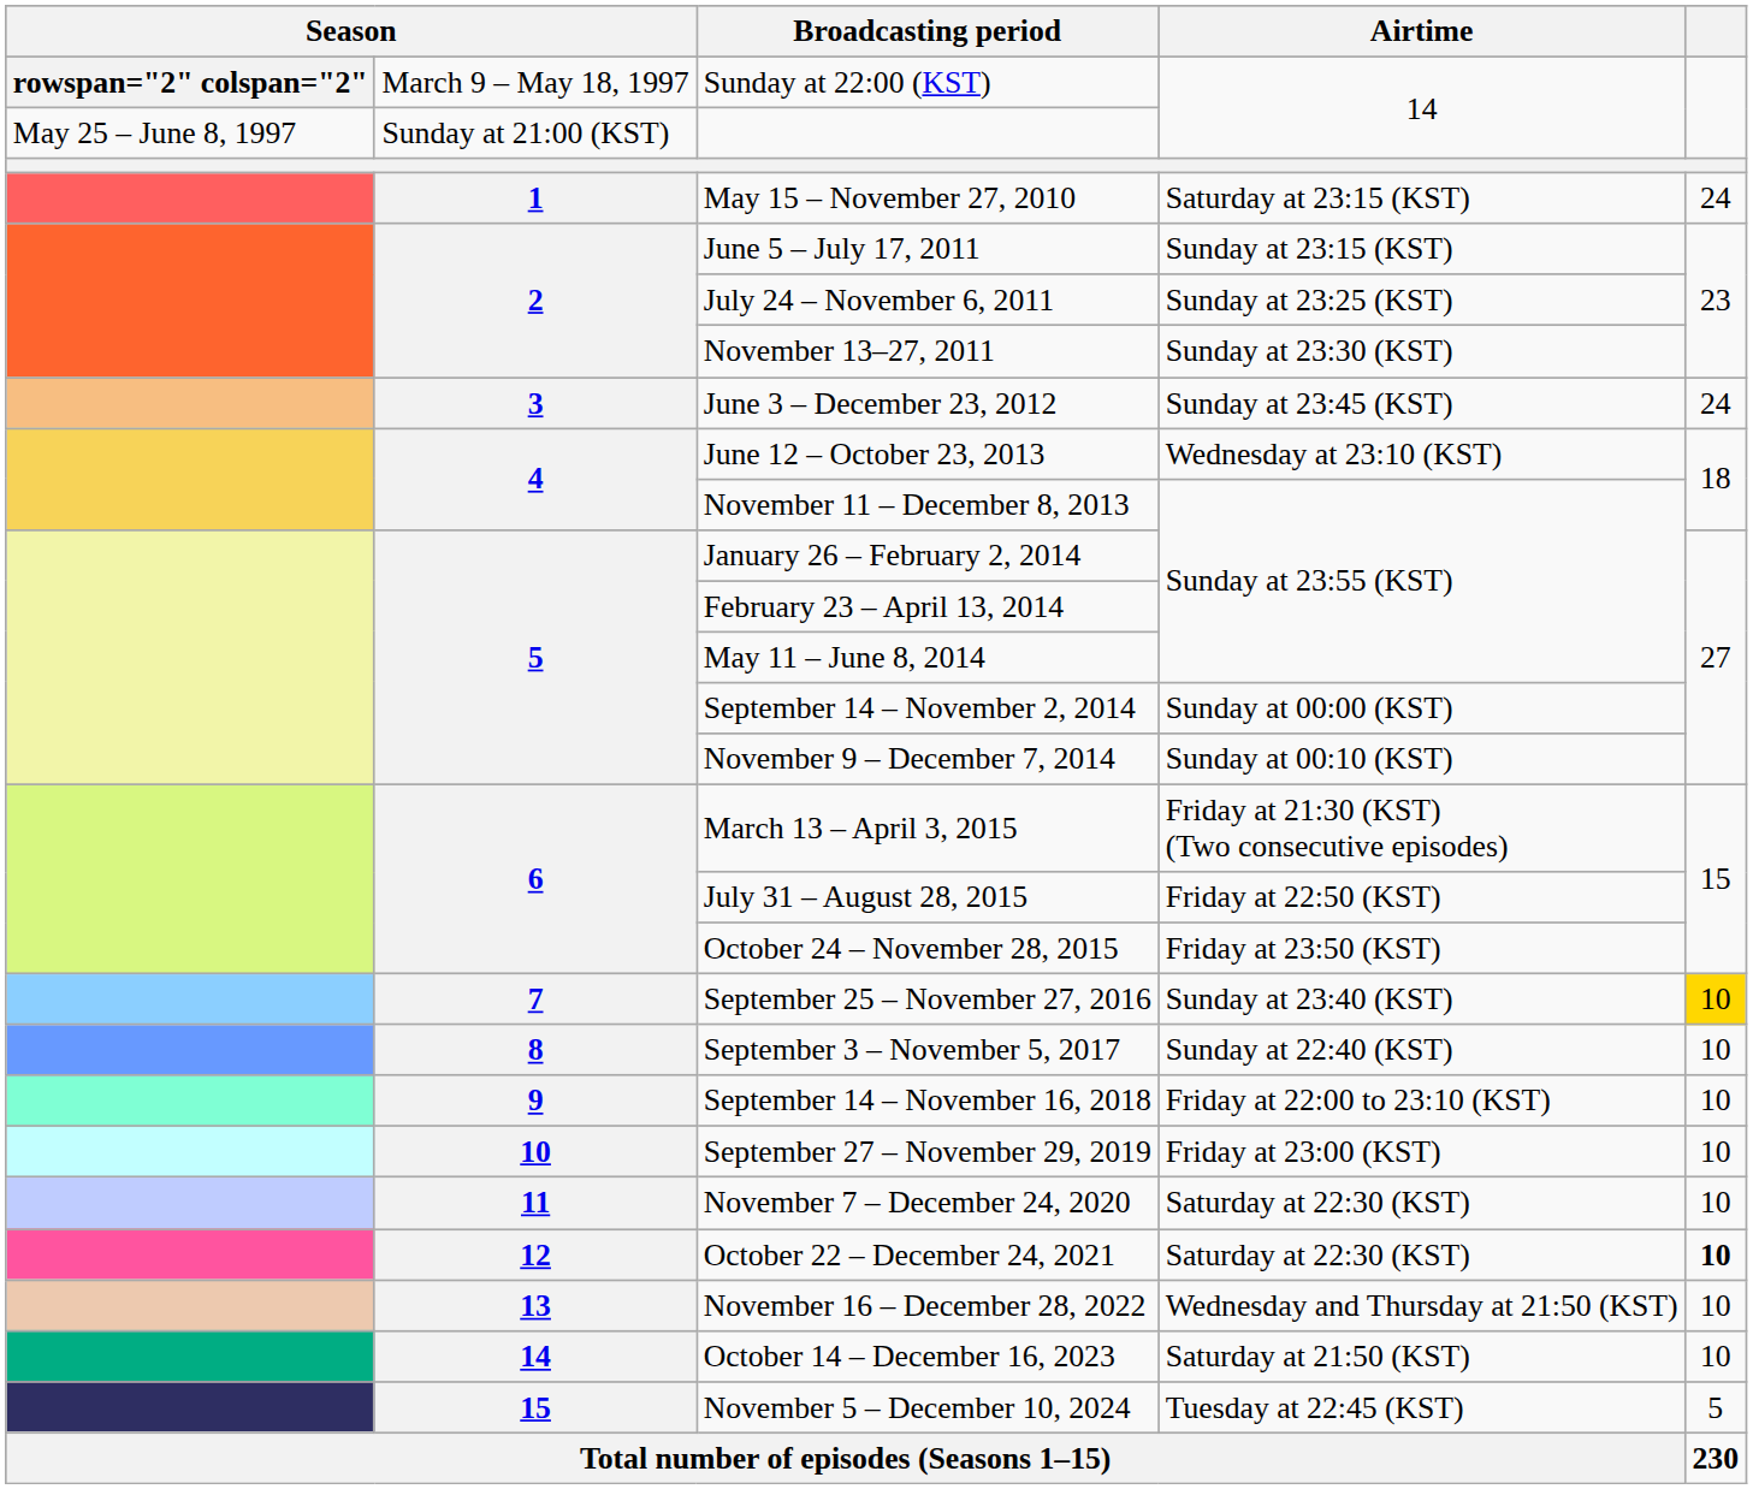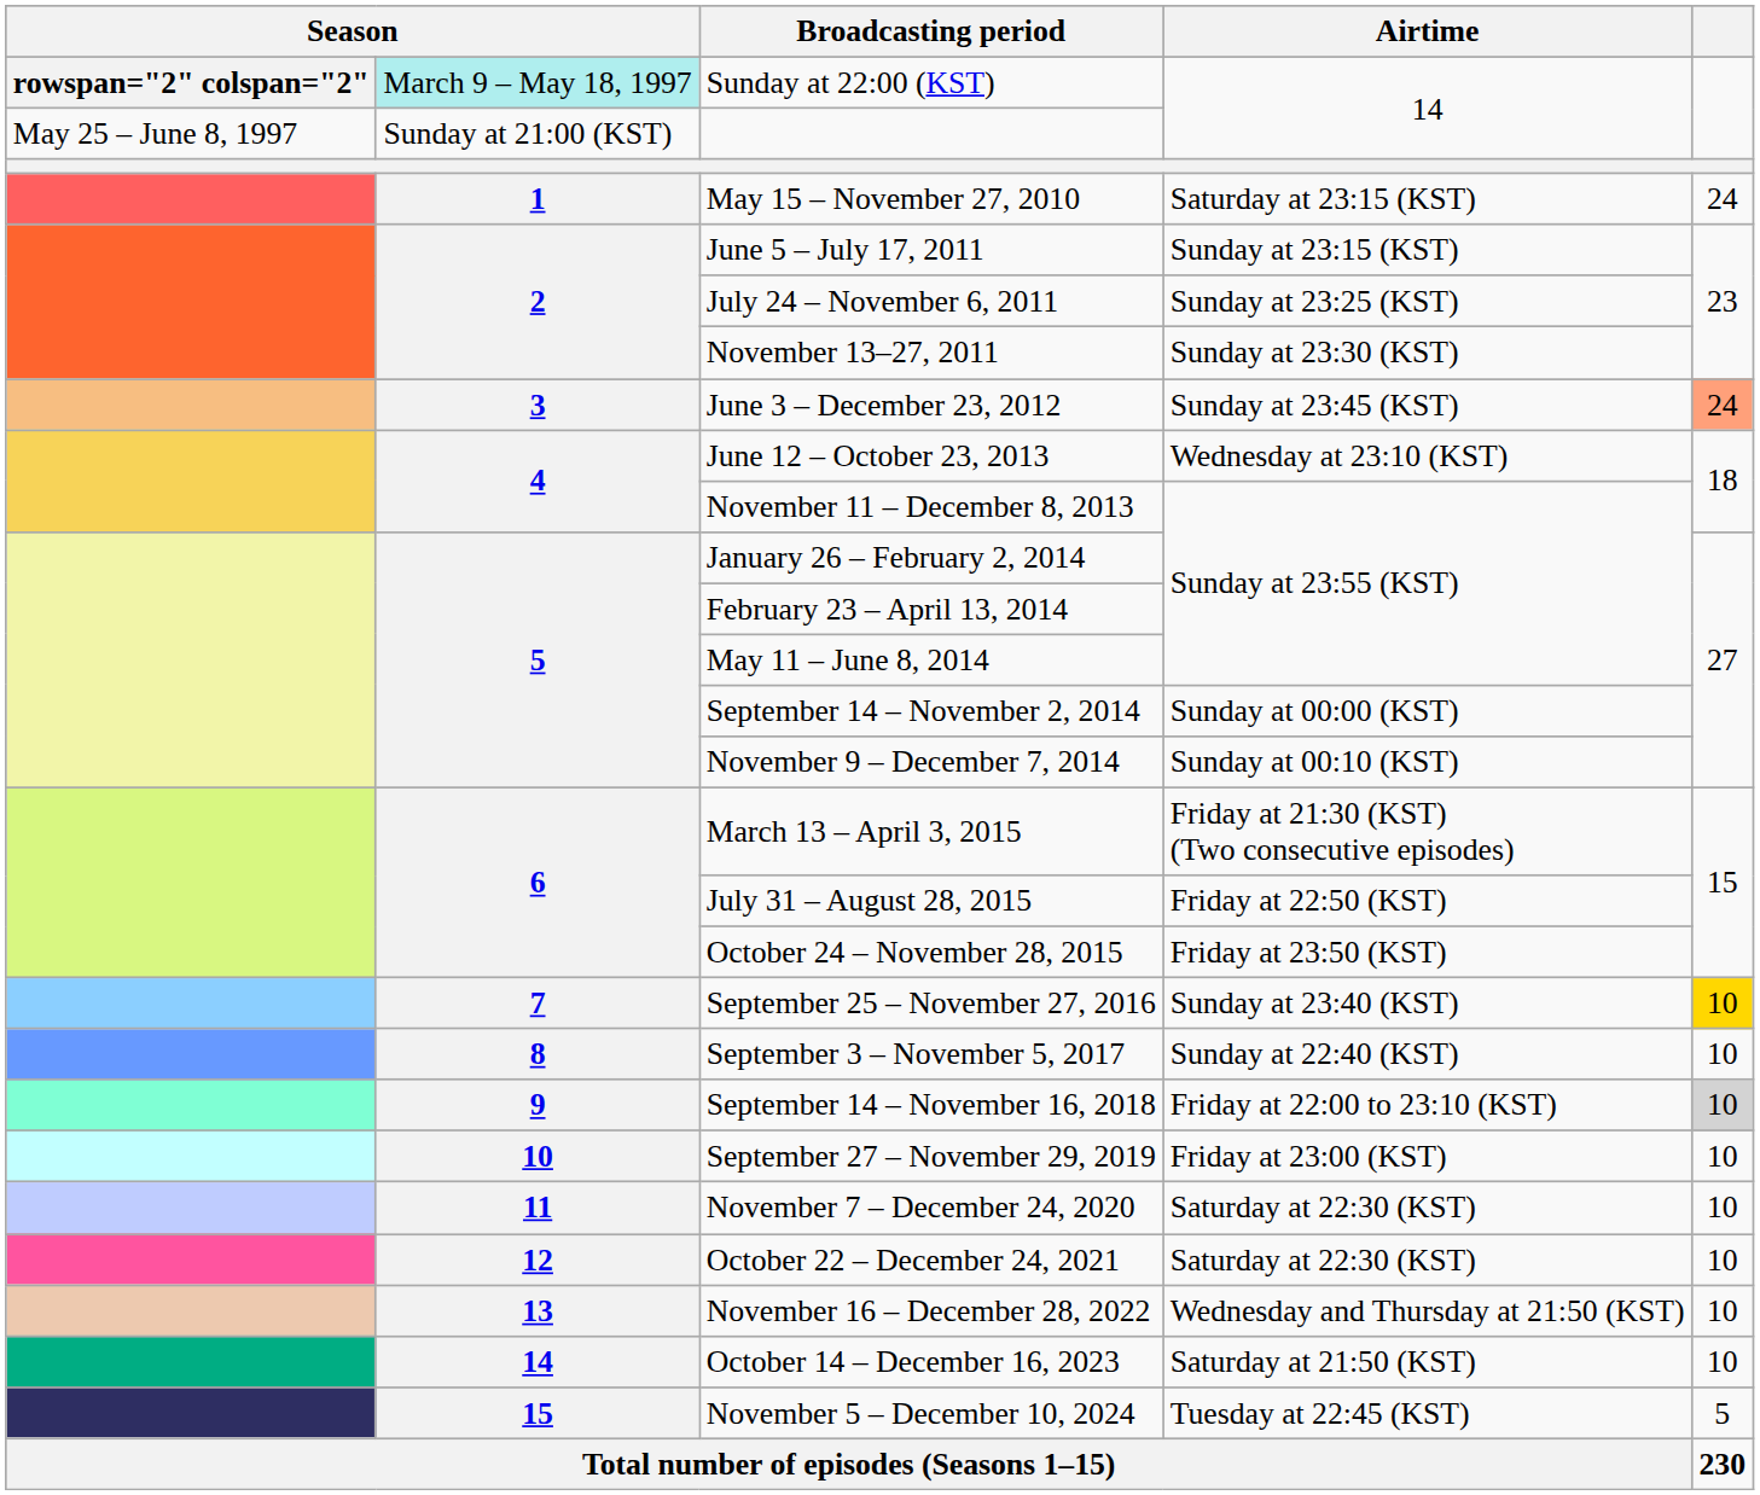Sunday at 22:00 (KST) | column 2: no background -> paleturquoise background
June 3 – December 23, 2012 | column 5: no background -> lightsalmon background
September 14 – November 16, 2018 | column 5: no background -> lightgrey background
October 22 – December 24, 2021 | column 5: bold -> normal
